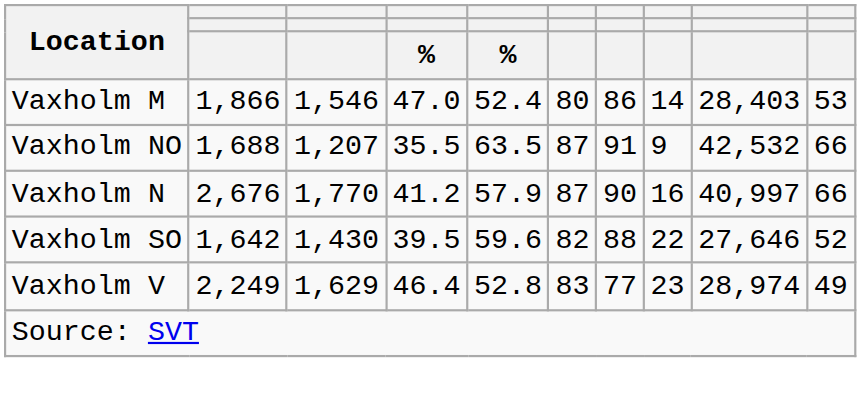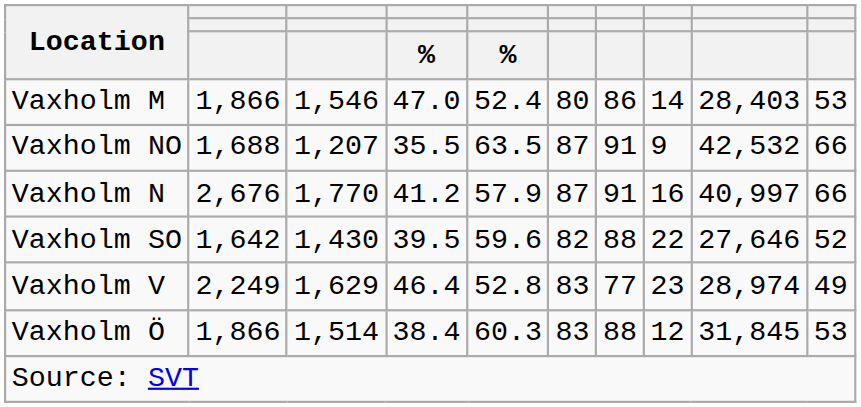Vaxholm N | column 7: 90 -> 91
+ row: Vaxholm Ö | 1,866 | 1,514 | 38.4 | 60.3 | 83 | 88 | 12 | 31,845 | 53
